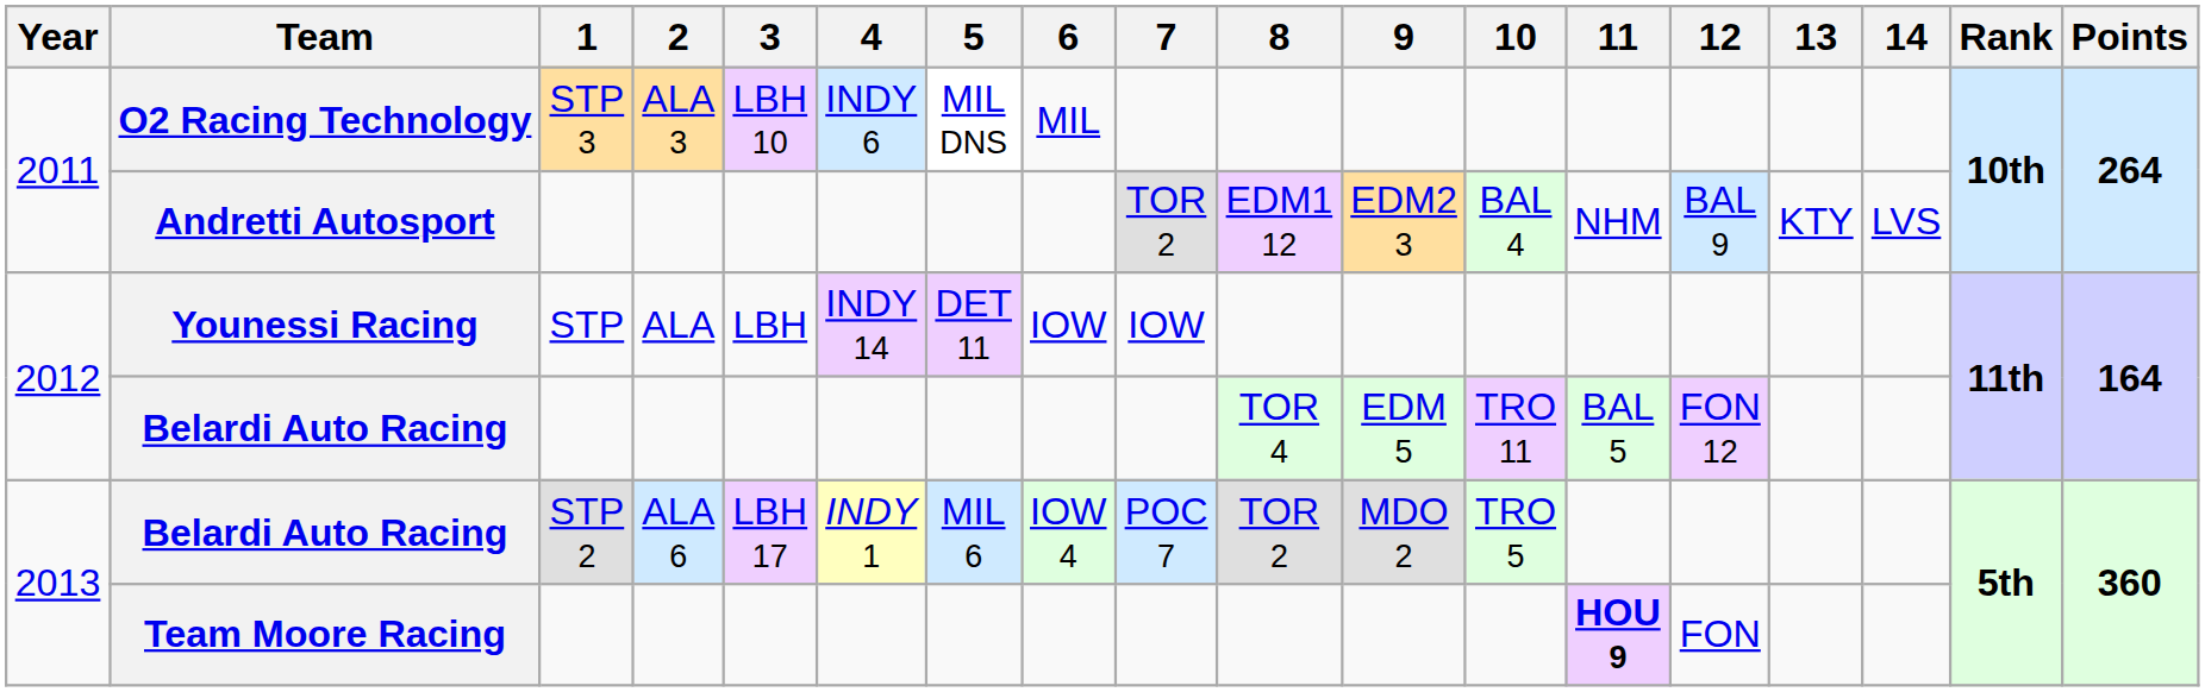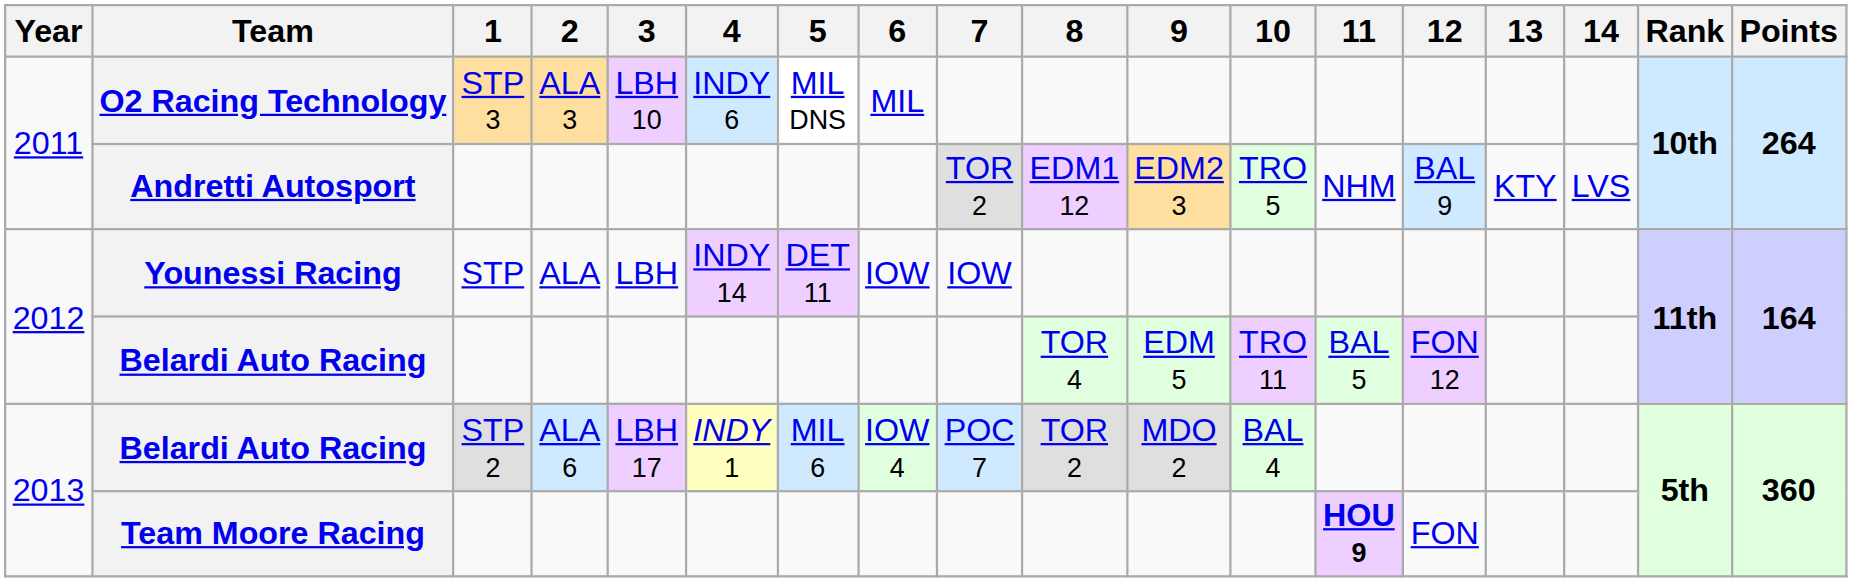Andretti Autosport | 10: BAL 4 -> TRO 5
Belardi Auto Racing / STP 2 | 10: TRO 5 -> BAL 4
